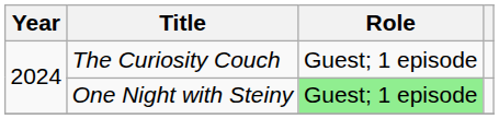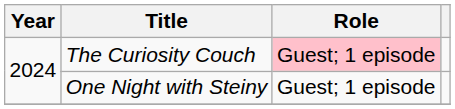The Curiosity Couch | Role: no background -> pink background
One Night with Steiny | Role: lightgreen background -> no background
